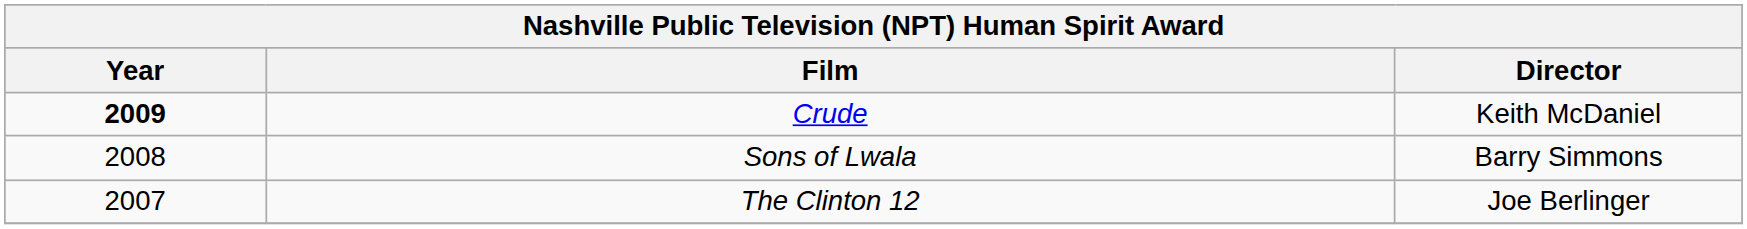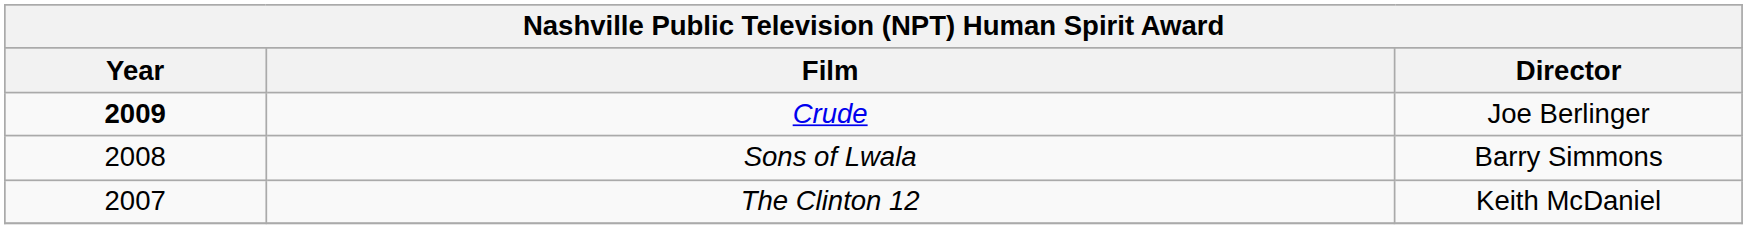Crude | Director: Keith McDaniel -> Joe Berlinger
The Clinton 12 | Director: Joe Berlinger -> Keith McDaniel
